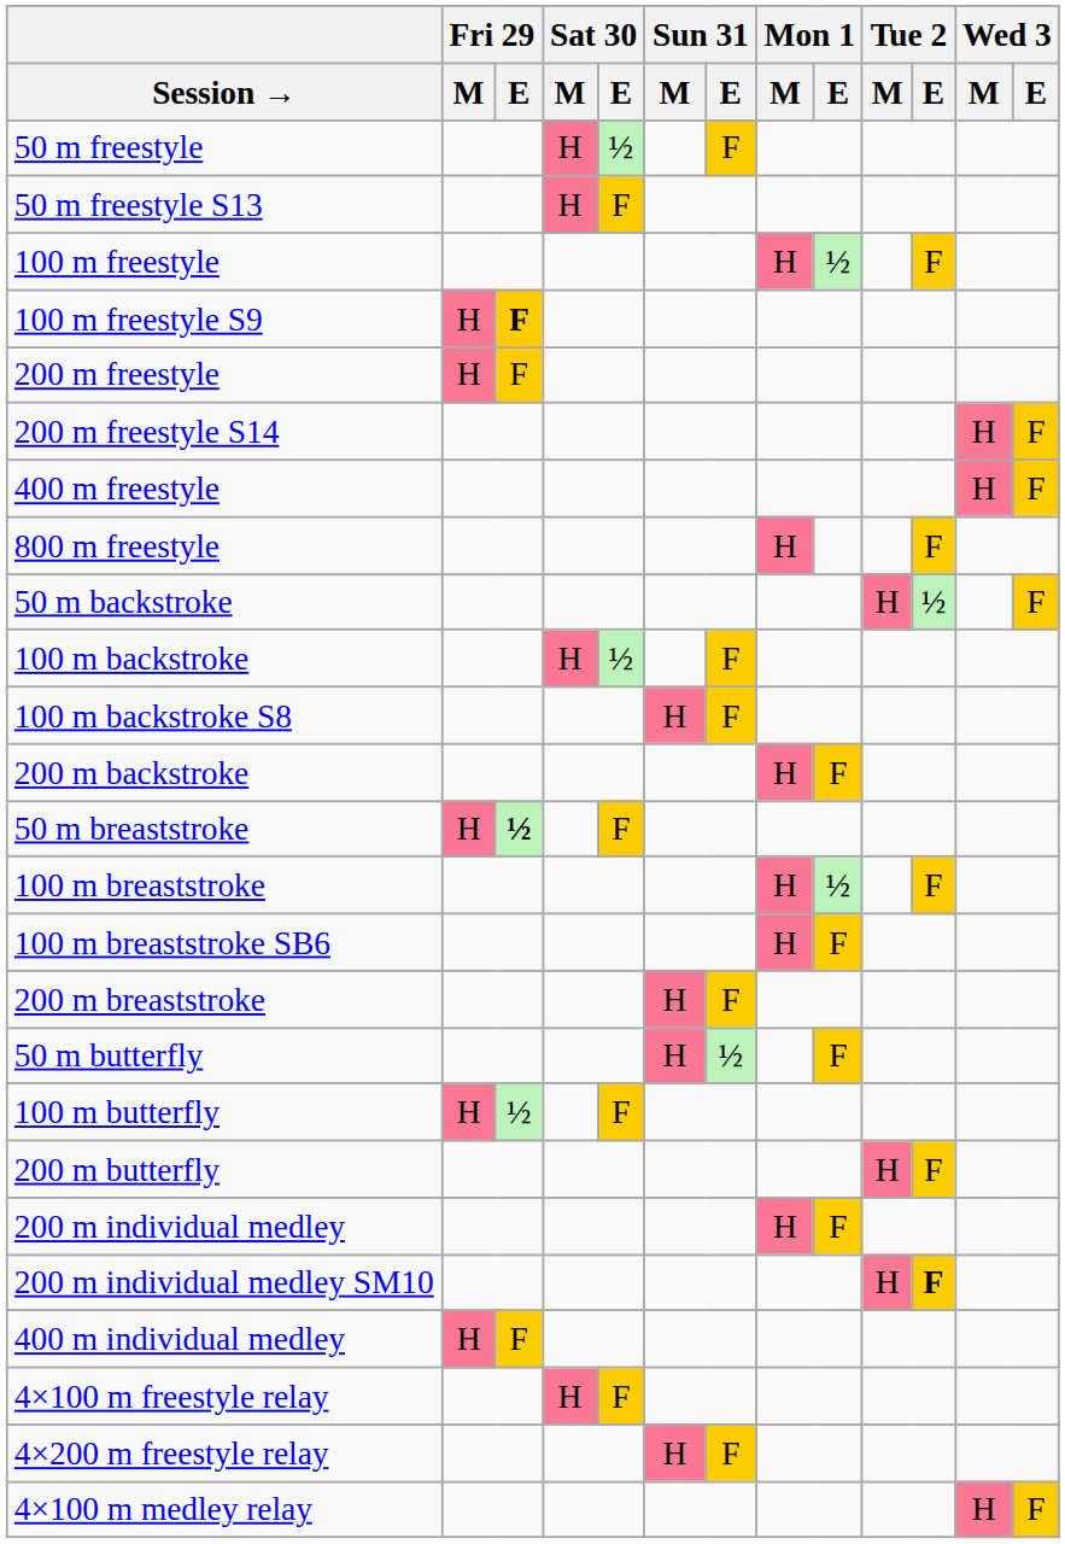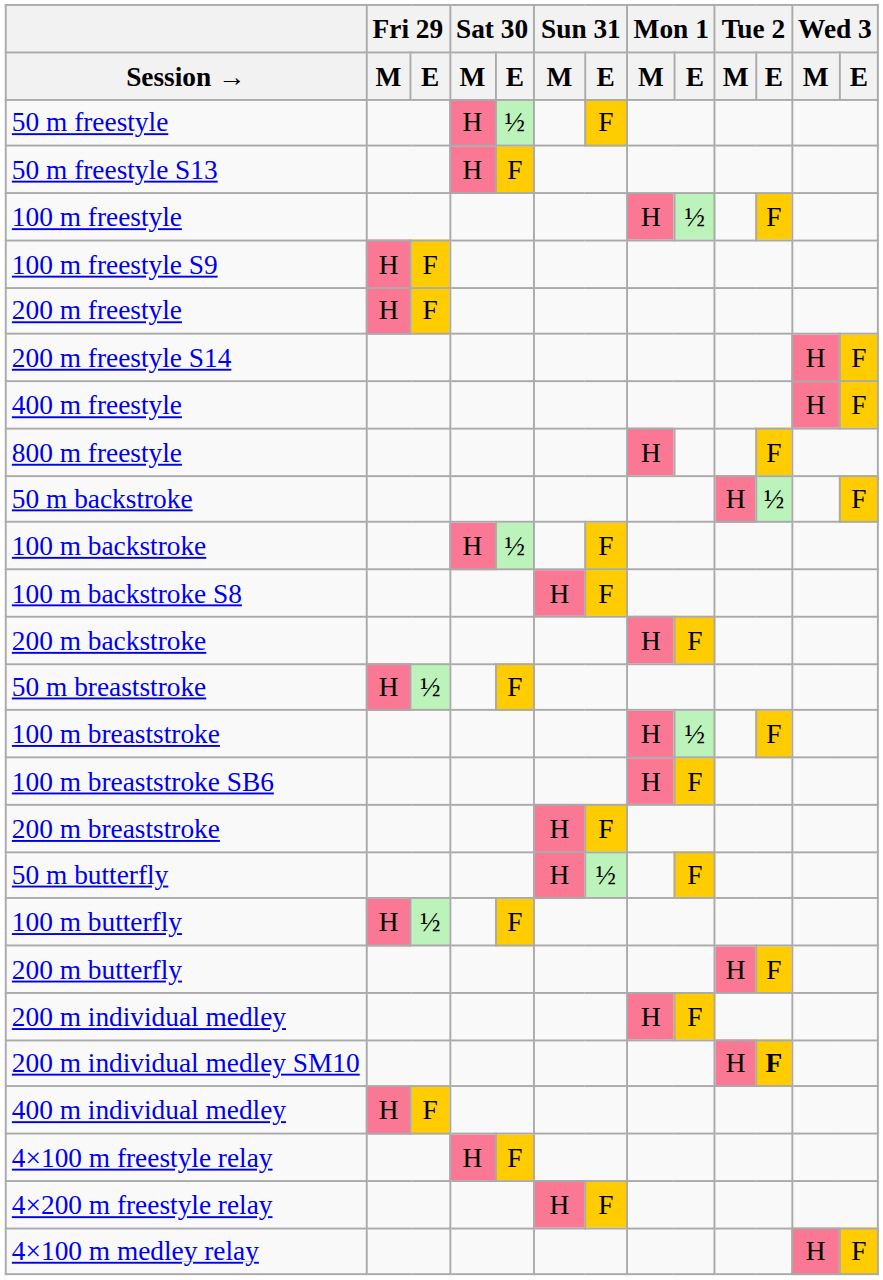100 m freestyle S9 | Fri 29 / E: bold -> normal
50 m breaststroke | Fri 29 / E: bold -> normal
